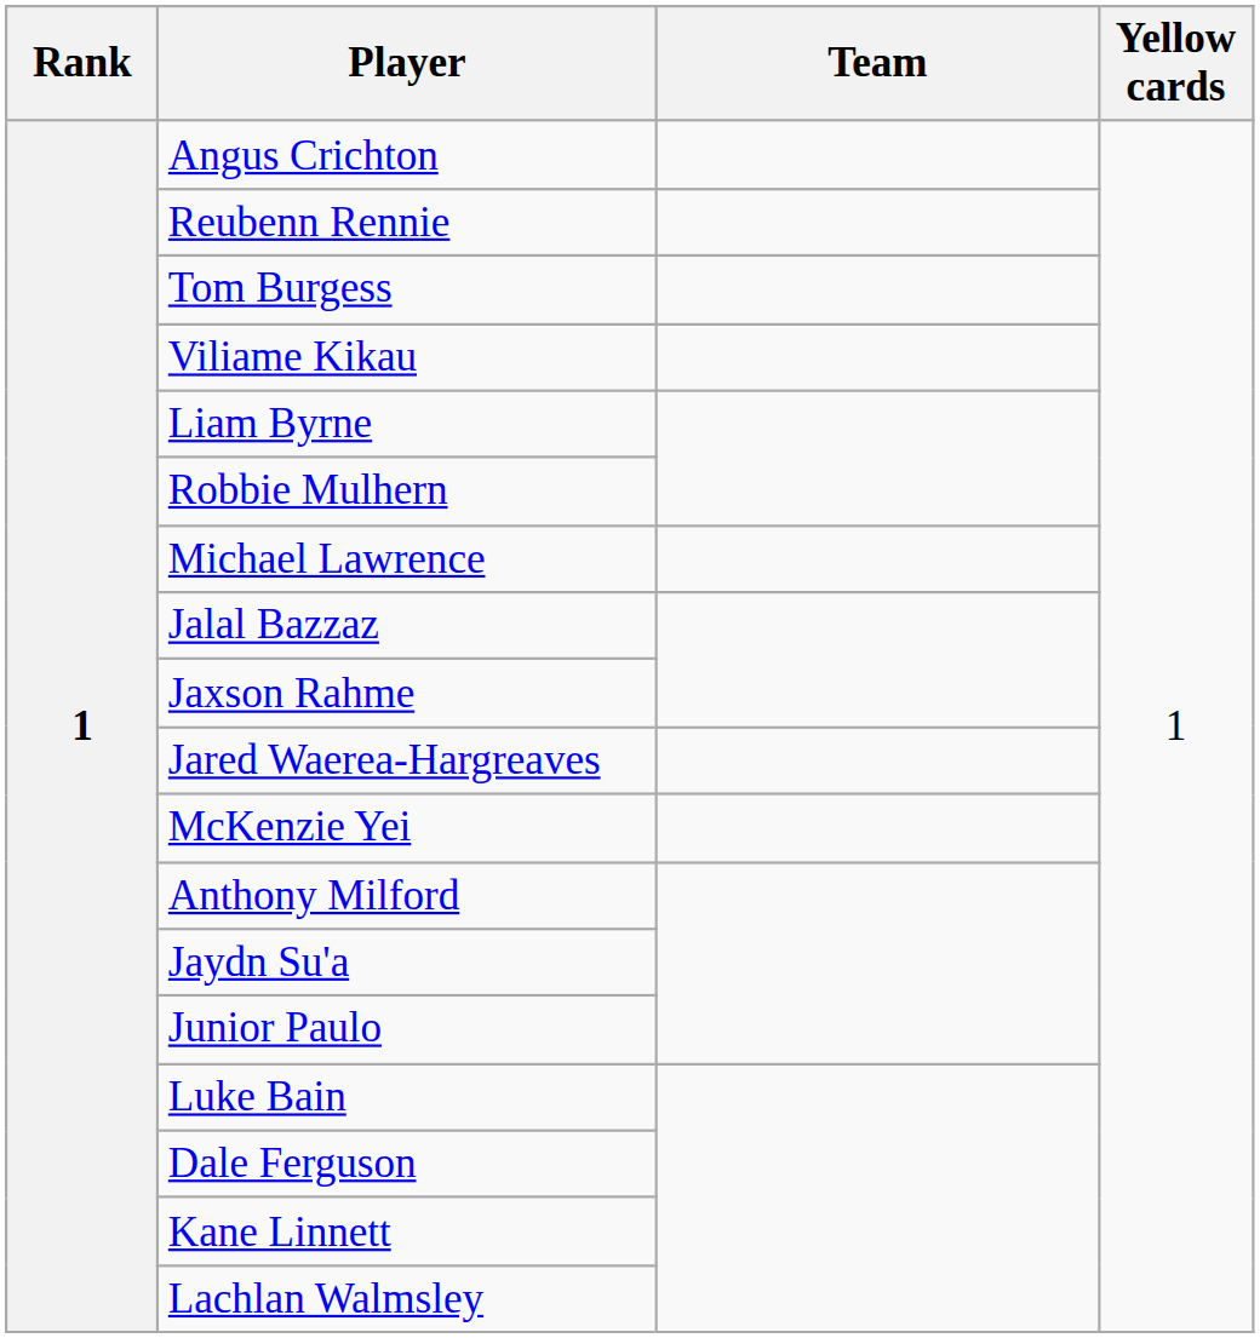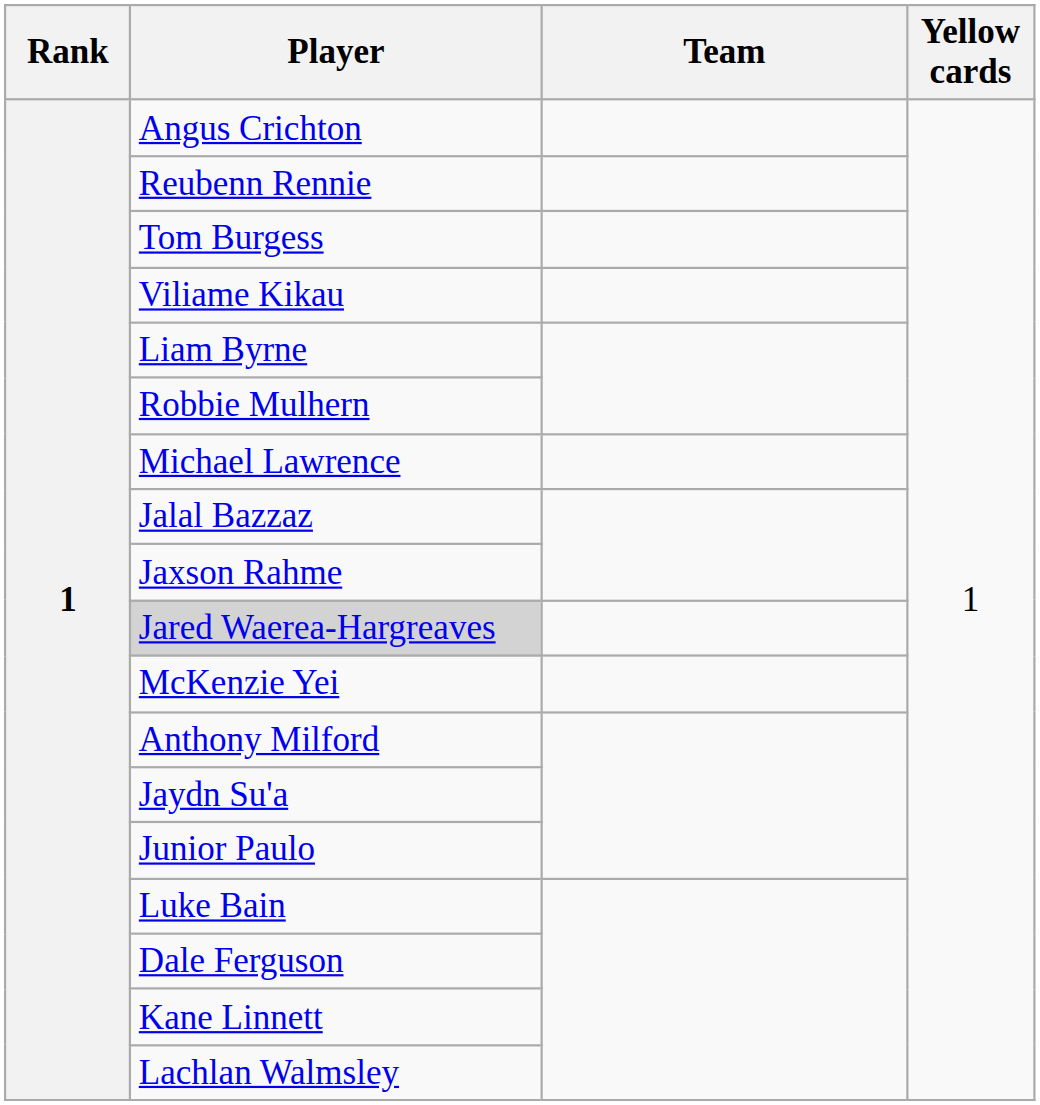Jared Waerea-Hargreaves | Player: no background -> lightgrey background
